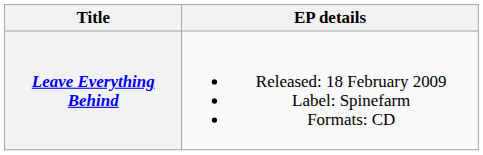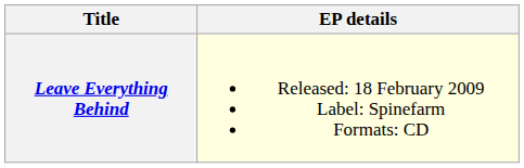Leave Everything Behind | EP details: no background -> lightyellow background
